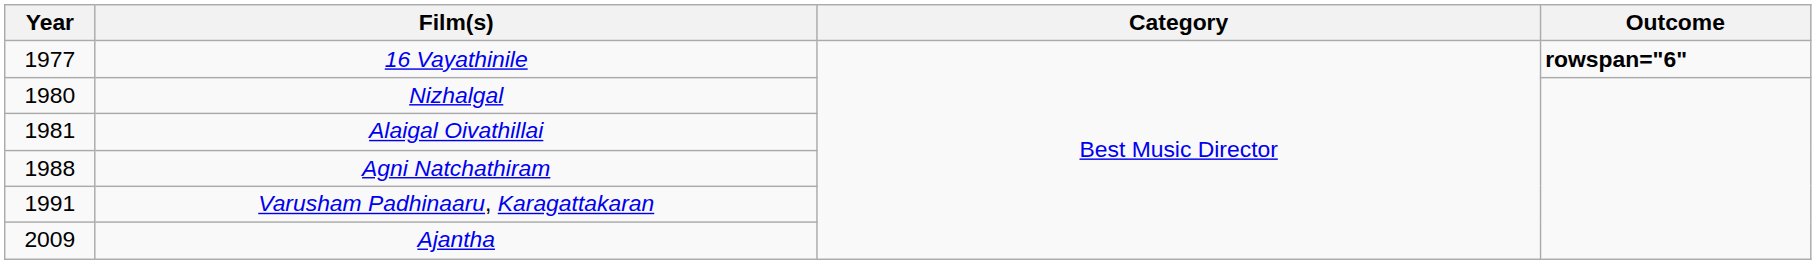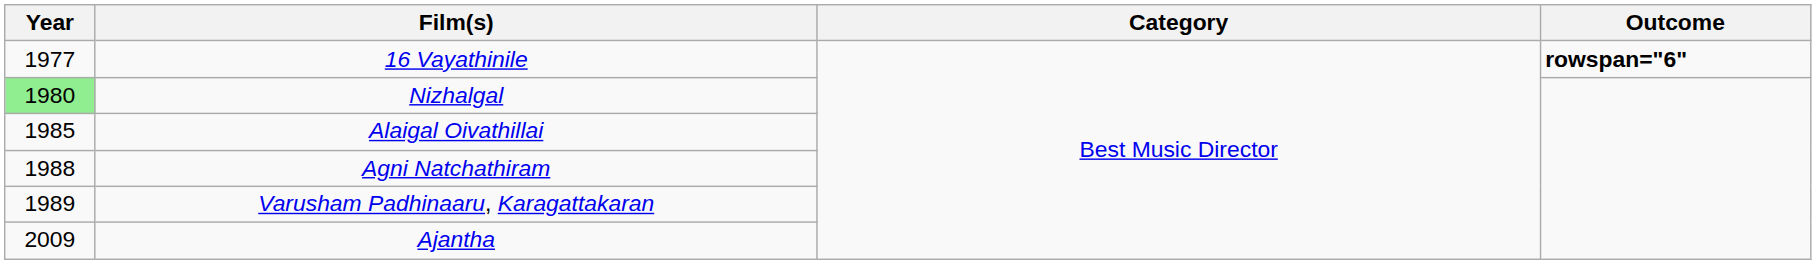Nizhalgal | Year: no background -> lightgreen background
Alaigal Oivathillai | Year: 1981 -> 1985
Varusham Padhinaaru, Karagattakaran | Year: 1991 -> 1989
